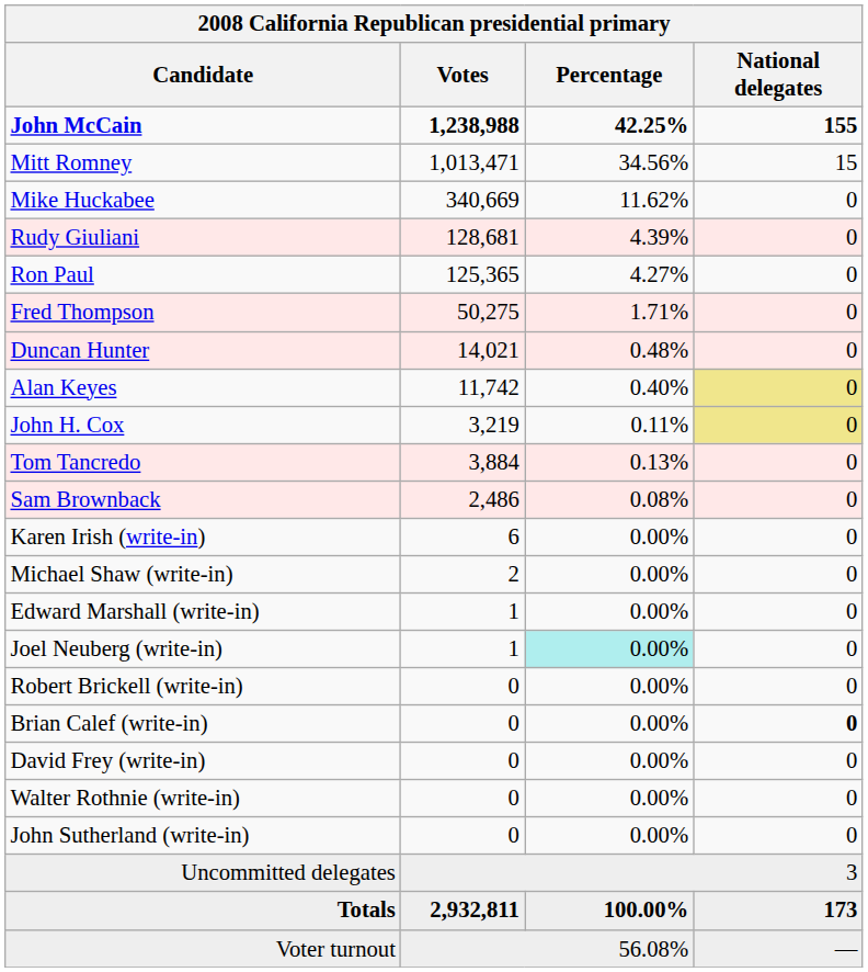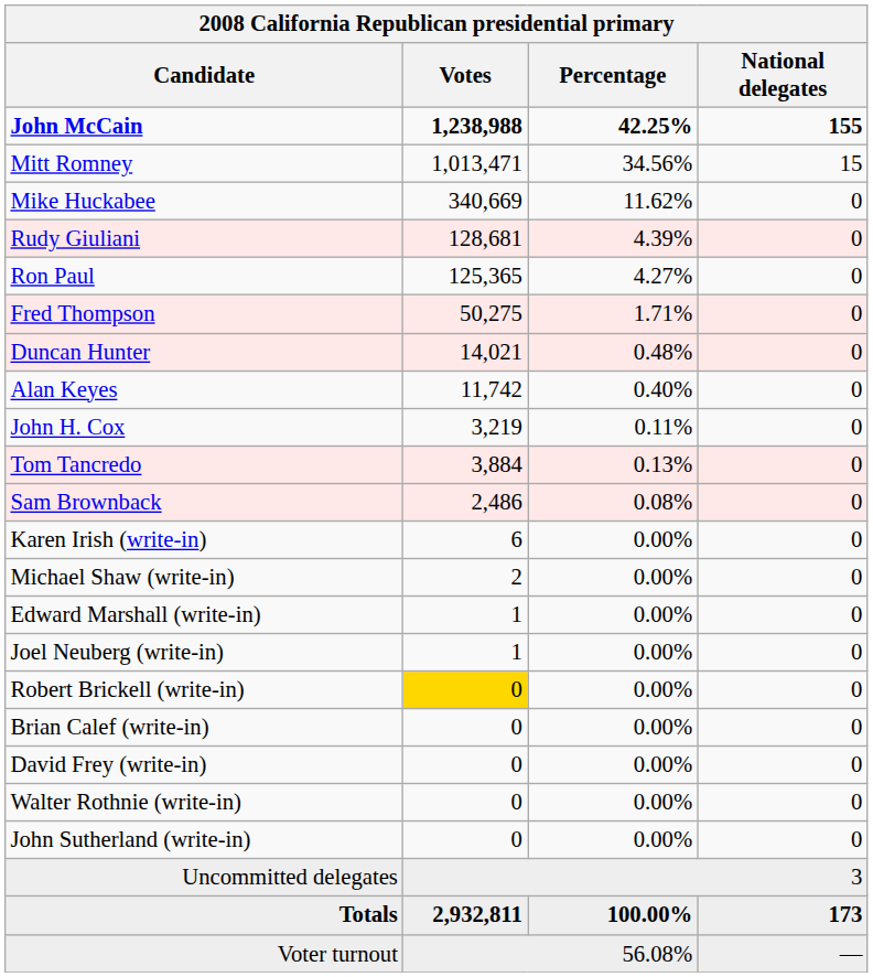Alan Keyes | National delegates: khaki background -> no background
John H. Cox | National delegates: khaki background -> no background
Joel Neuberg (write-in) | Percentage: paleturquoise background -> no background
Robert Brickell (write-in) | Votes: no background -> gold background
Brian Calef (write-in) | National delegates: bold -> normal
